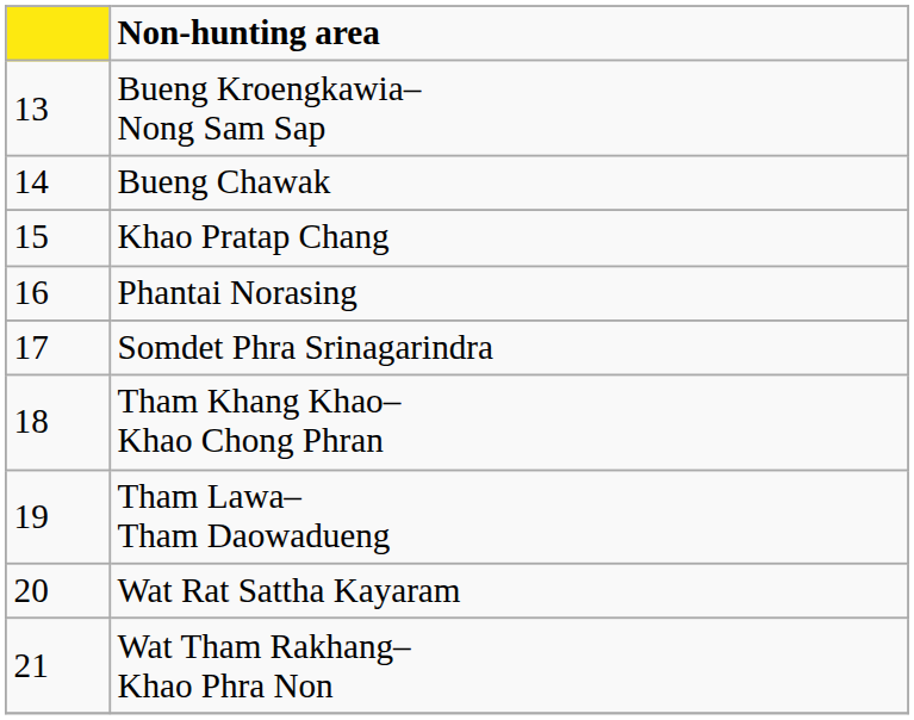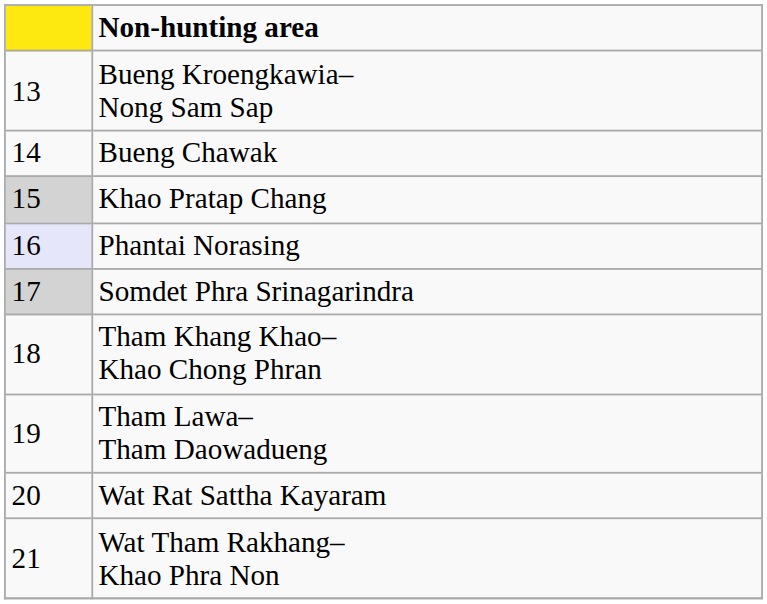Khao Pratap Chang | column 1: no background -> lightgrey background
Phantai Norasing | column 1: no background -> lavender background
Somdet Phra Srinagarindra | column 1: no background -> lightgrey background
